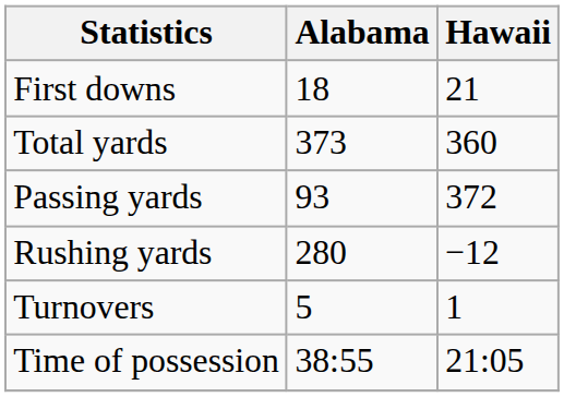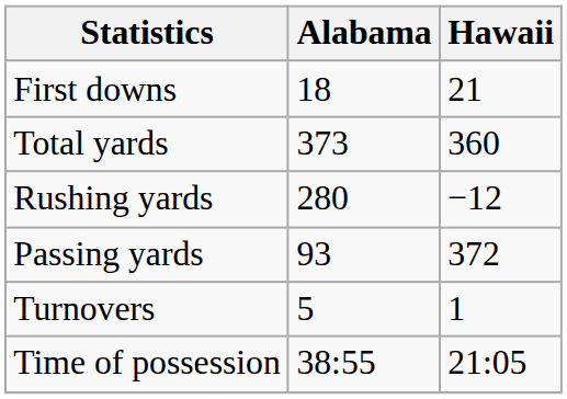rows swapped: Rushing yards <-> Passing yards
